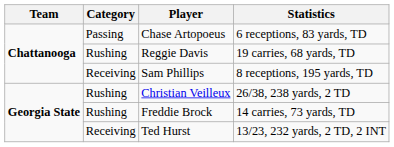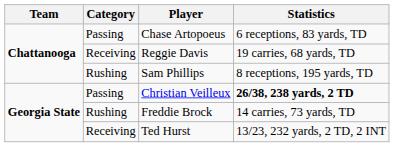Reggie Davis | Category: Rushing -> Receiving
Sam Phillips | Category: Receiving -> Rushing
Christian Veilleux | Category: Rushing -> Passing
Christian Veilleux | Statistics: normal -> bold
